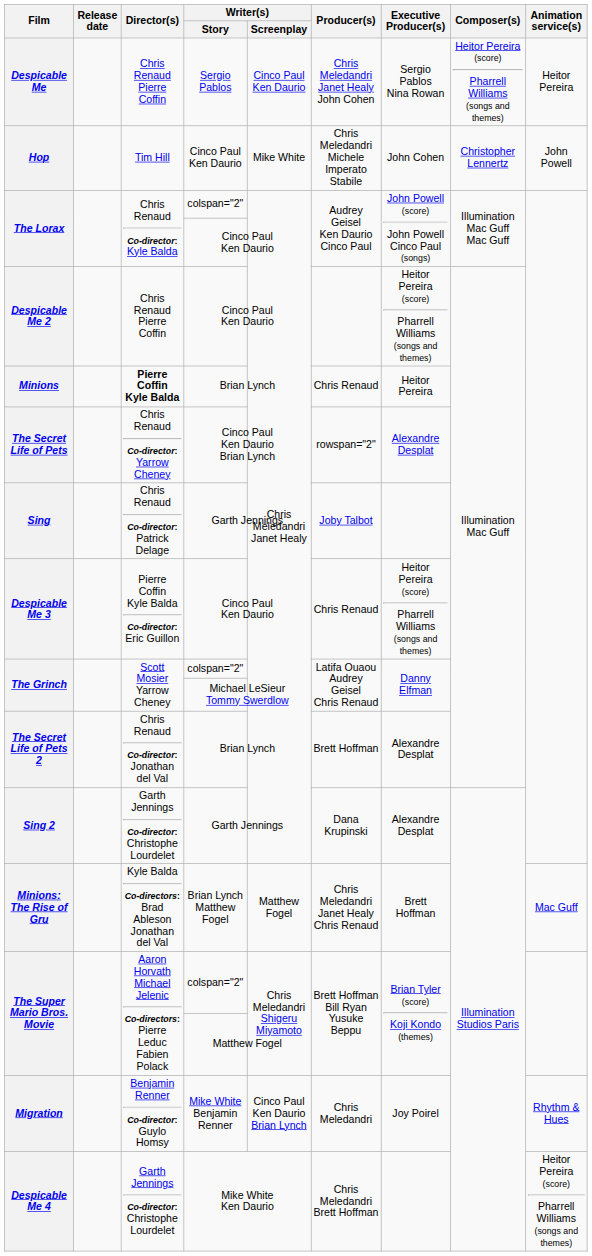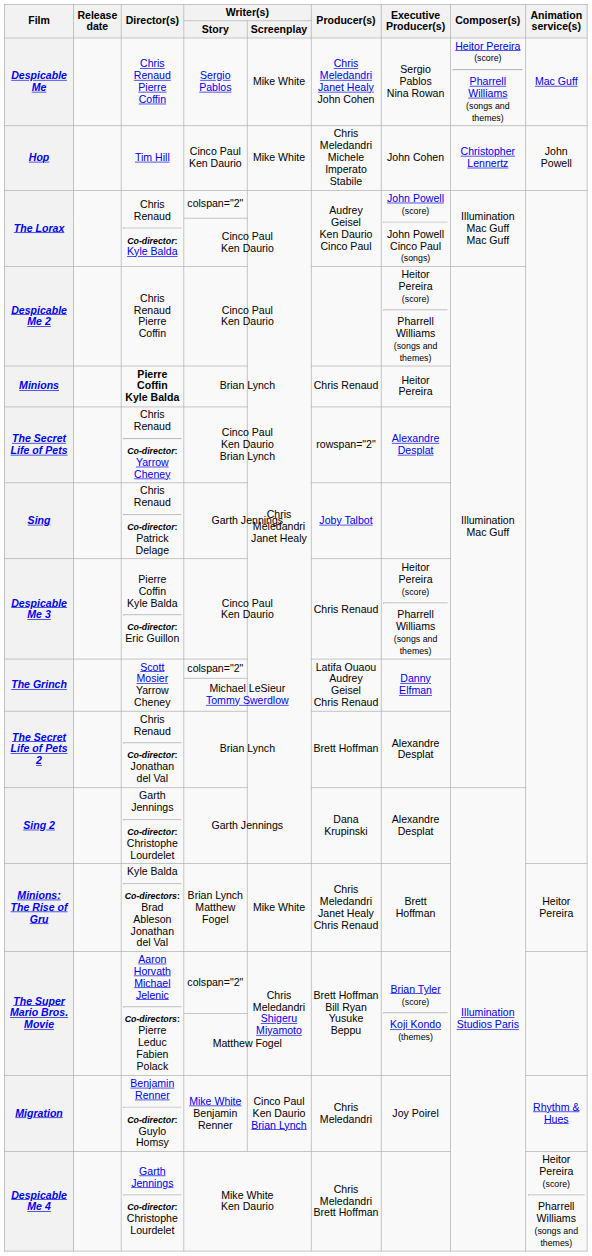Despicable Me | Writer(s) / Screenplay: Cinco Paul Ken Daurio -> Mike White
Despicable Me | Animation service(s): Heitor Pereira -> Mac Guff
Minions: The Rise of Gru | Writer(s) / Screenplay: Matthew Fogel -> Mike White
Minions: The Rise of Gru | Animation service(s): Mac Guff -> Heitor Pereira
